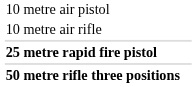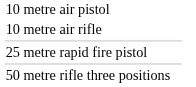25 metre rapid fire pistol | column 1: bold -> normal
50 metre rifle three positions | column 1: bold -> normal
